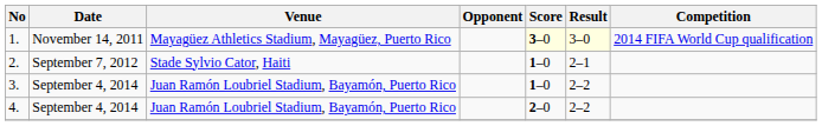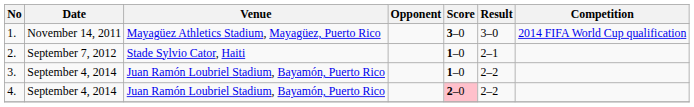1. | Score: lightyellow background -> no background
1. | Result: lightyellow background -> no background
4. | Score: no background -> pink background
